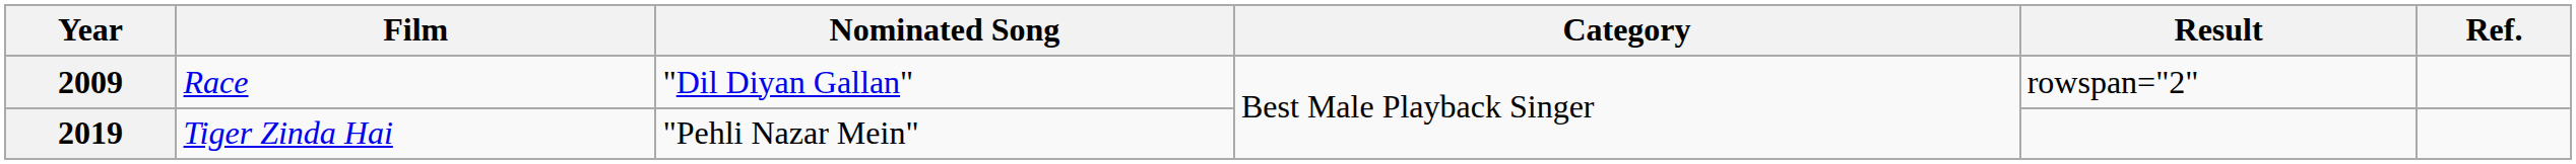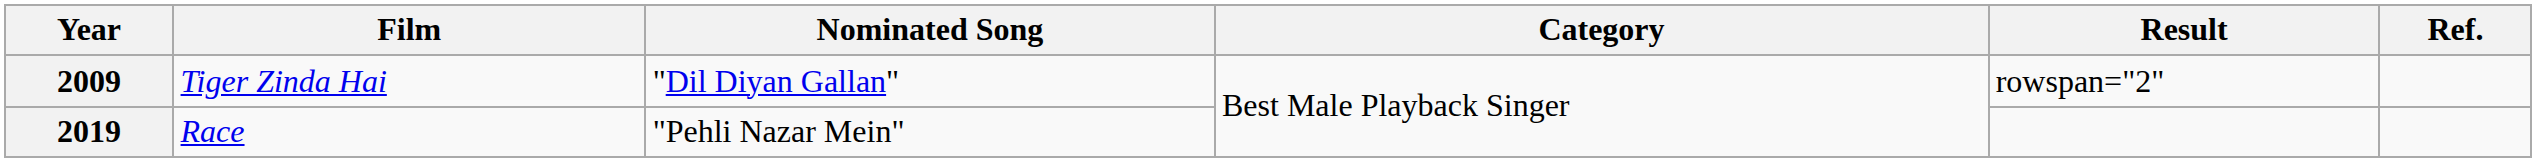2009 | Film: Race -> Tiger Zinda Hai
2019 | Film: Tiger Zinda Hai -> Race
